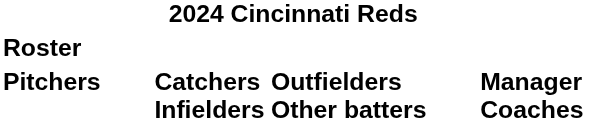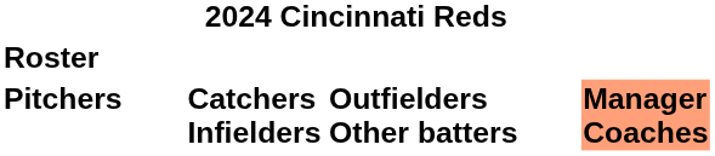Pitchers | column 4: no background -> lightsalmon background
